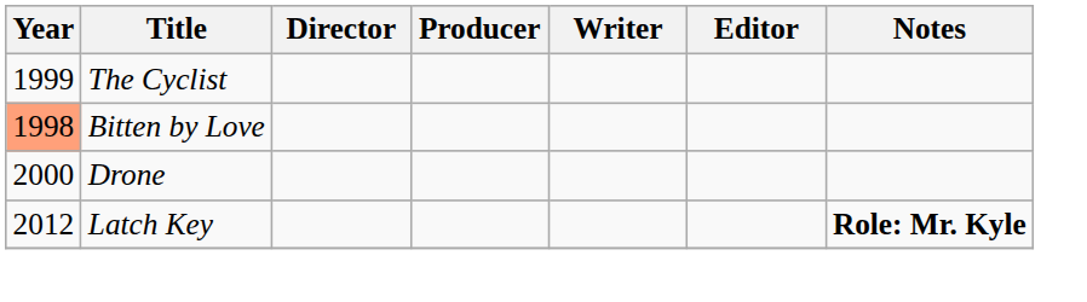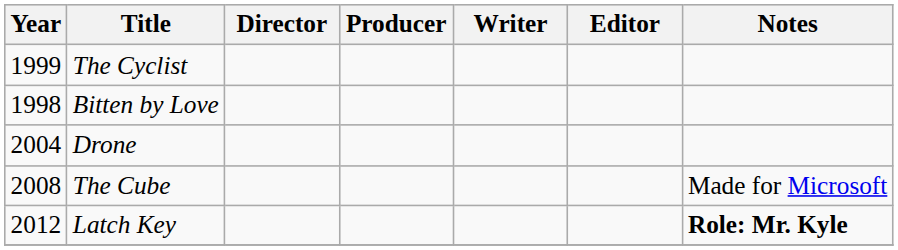Bitten by Love | Year: lightsalmon background -> no background
Drone | Year: 2000 -> 2004
+ row: 2008 | The Cube | Made for Microsoft
